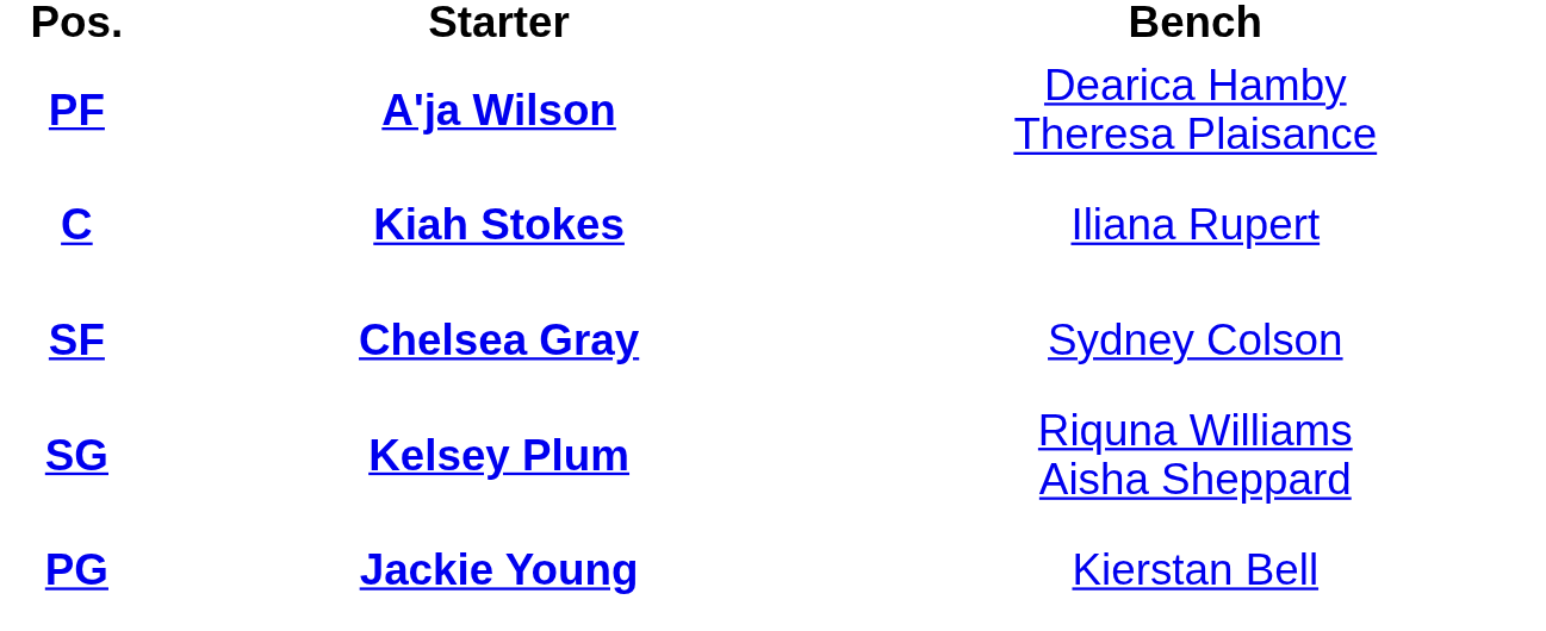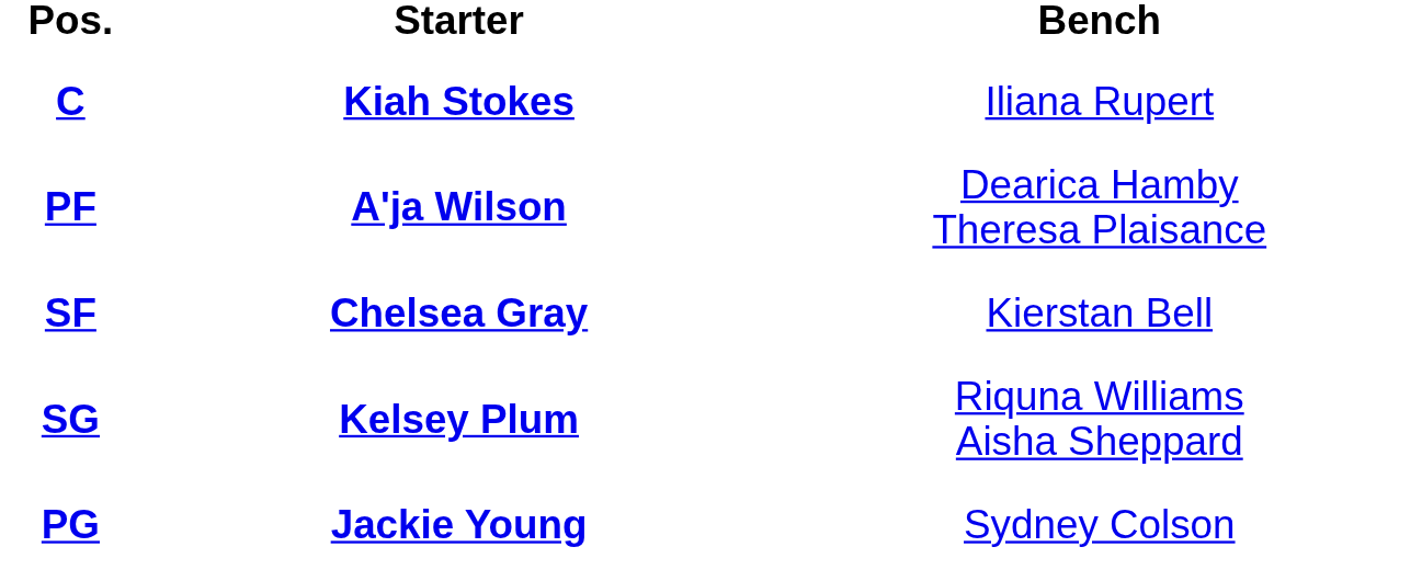rows swapped: C <-> PF
SF | Bench: Sydney Colson -> Kierstan Bell
PG | Bench: Kierstan Bell -> Sydney Colson
